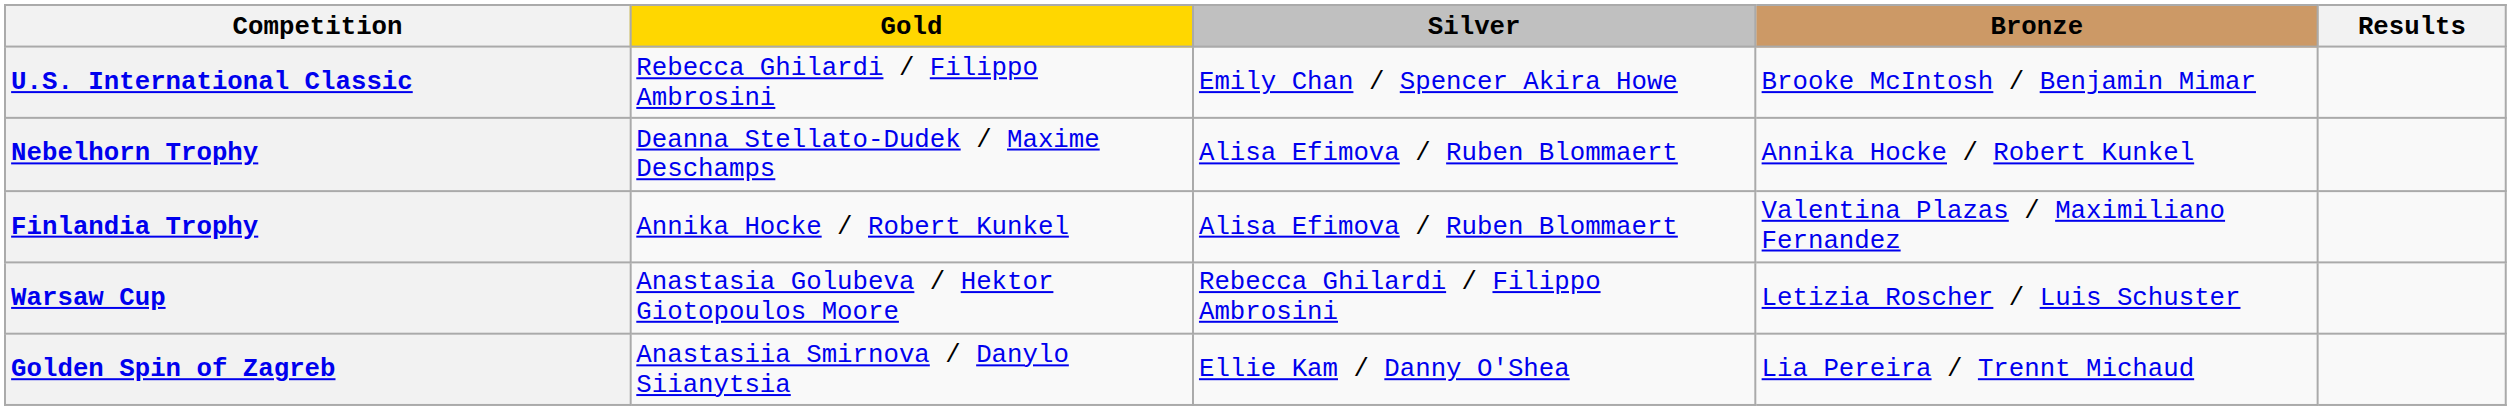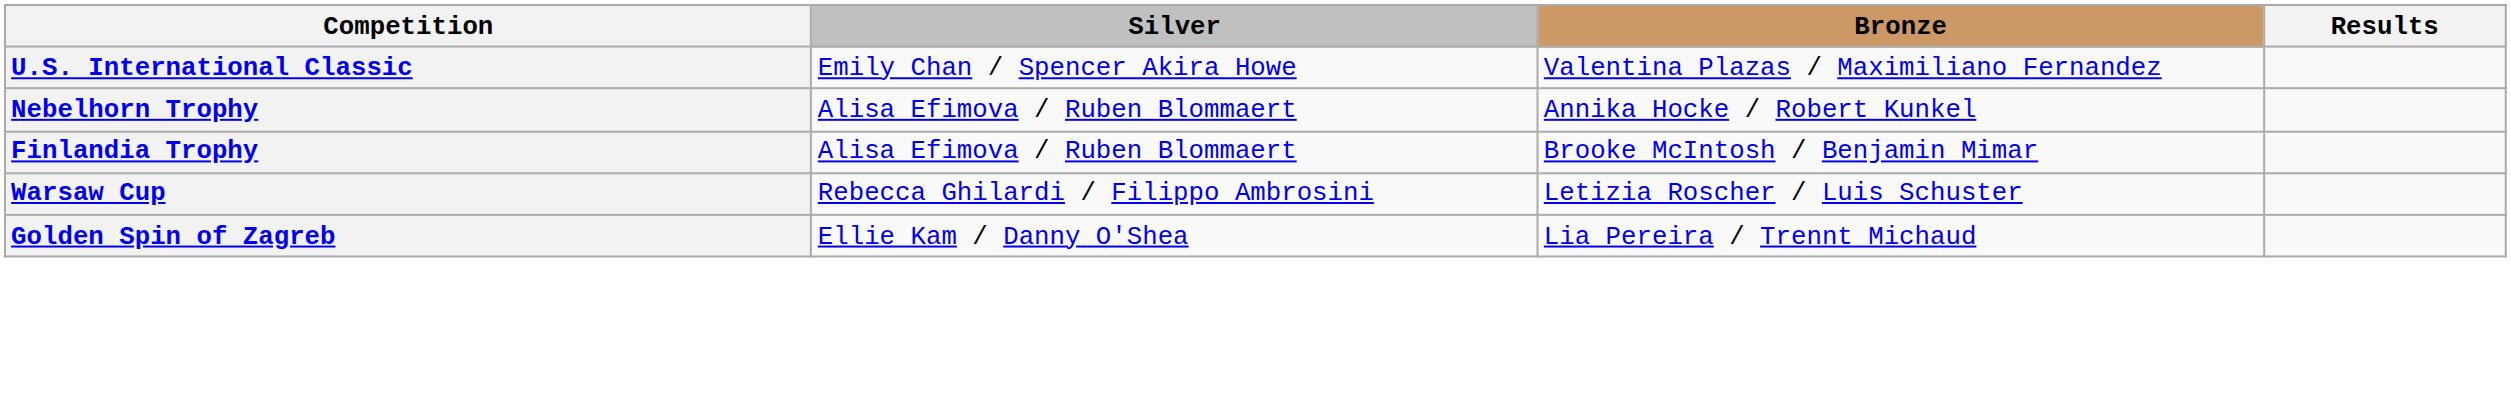- column: Gold | Rebecca Ghilardi / Filippo Ambrosini | Deanna Stellato-Dudek / Maxime Deschamps | Annika Hocke / Robert Kunkel | Anastasia Golubeva / Hektor Giotopoulos Moore | Anastasiia Smirnova / Danylo Siianytsia
U.S. International Classic | Bronze: Brooke McIntosh / Benjamin Mimar -> Valentina Plazas / Maximiliano Fernandez
Finlandia Trophy | Bronze: Valentina Plazas / Maximiliano Fernandez -> Brooke McIntosh / Benjamin Mimar
